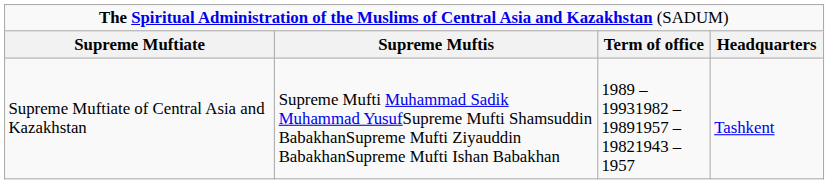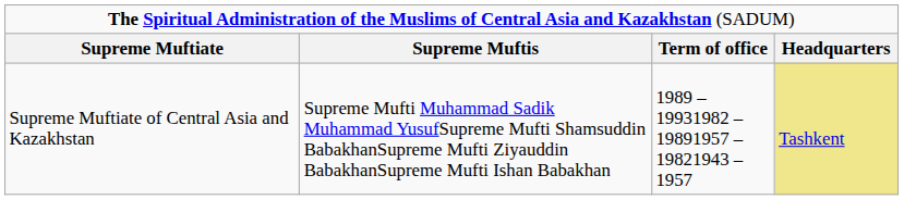Supreme Muftiate of Central Asia and Kazakhstan | column 4: no background -> khaki background
